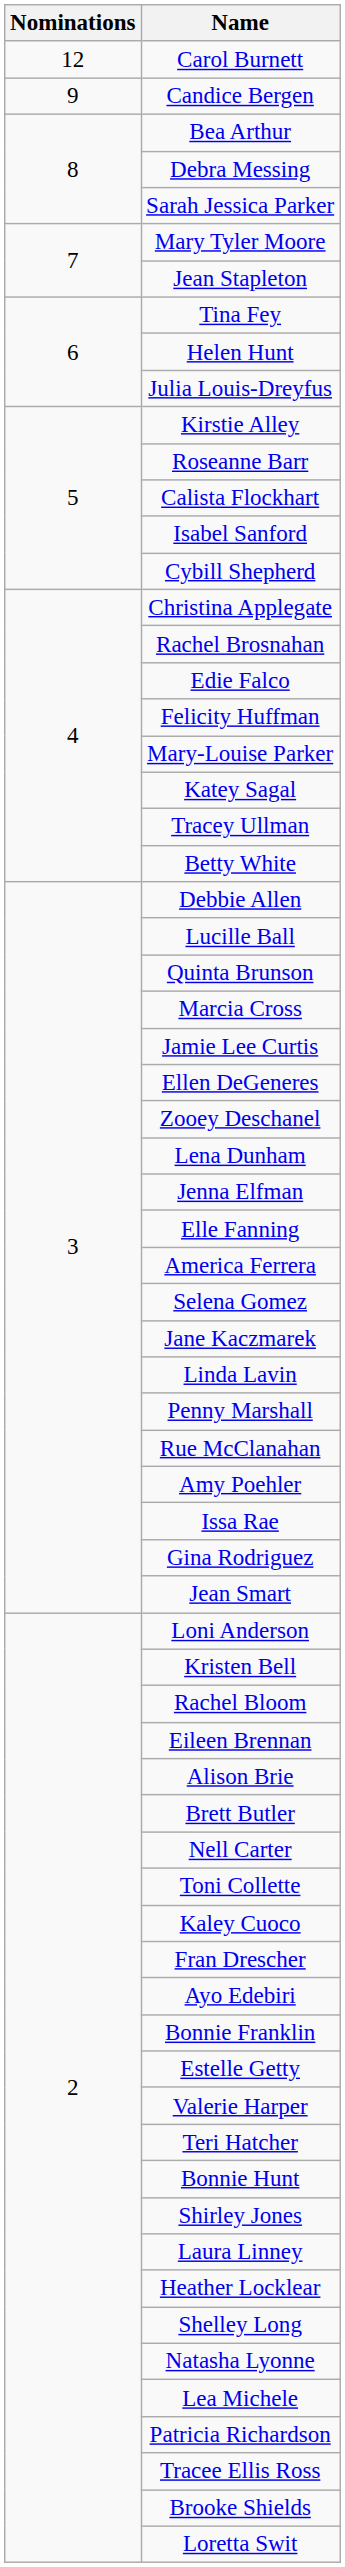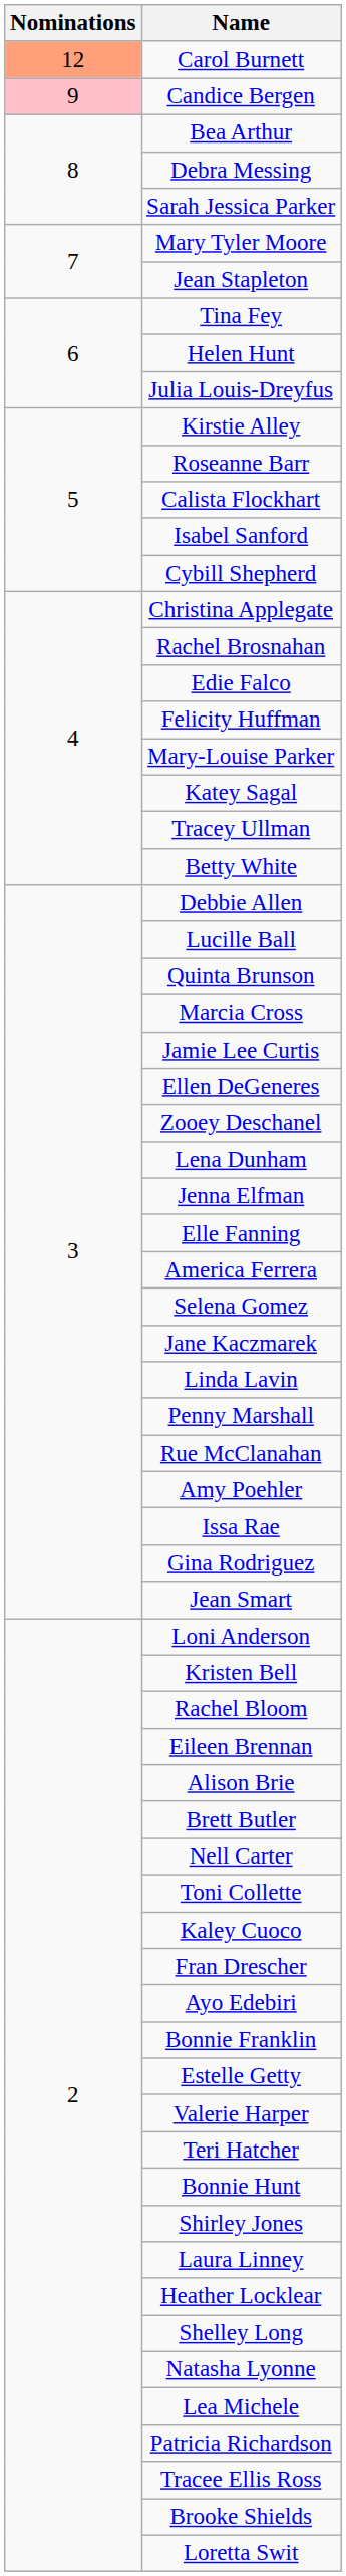Carol Burnett | Nominations: no background -> lightsalmon background
Candice Bergen | Nominations: no background -> pink background
